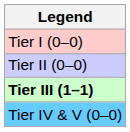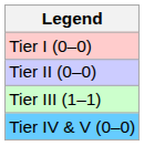row 4 | column 1: bold -> normal
